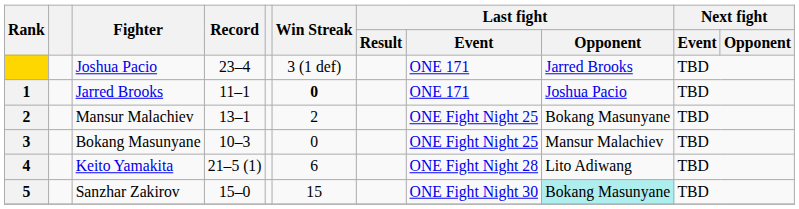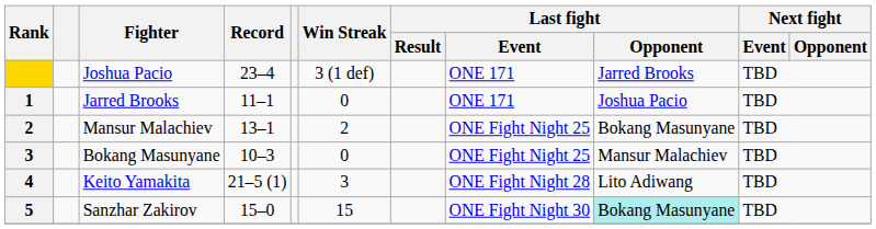1 | Win Streak: bold -> normal
4 | Win Streak: 6 -> 3
